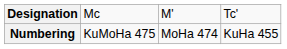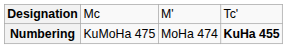Numbering | column 4: normal -> bold
